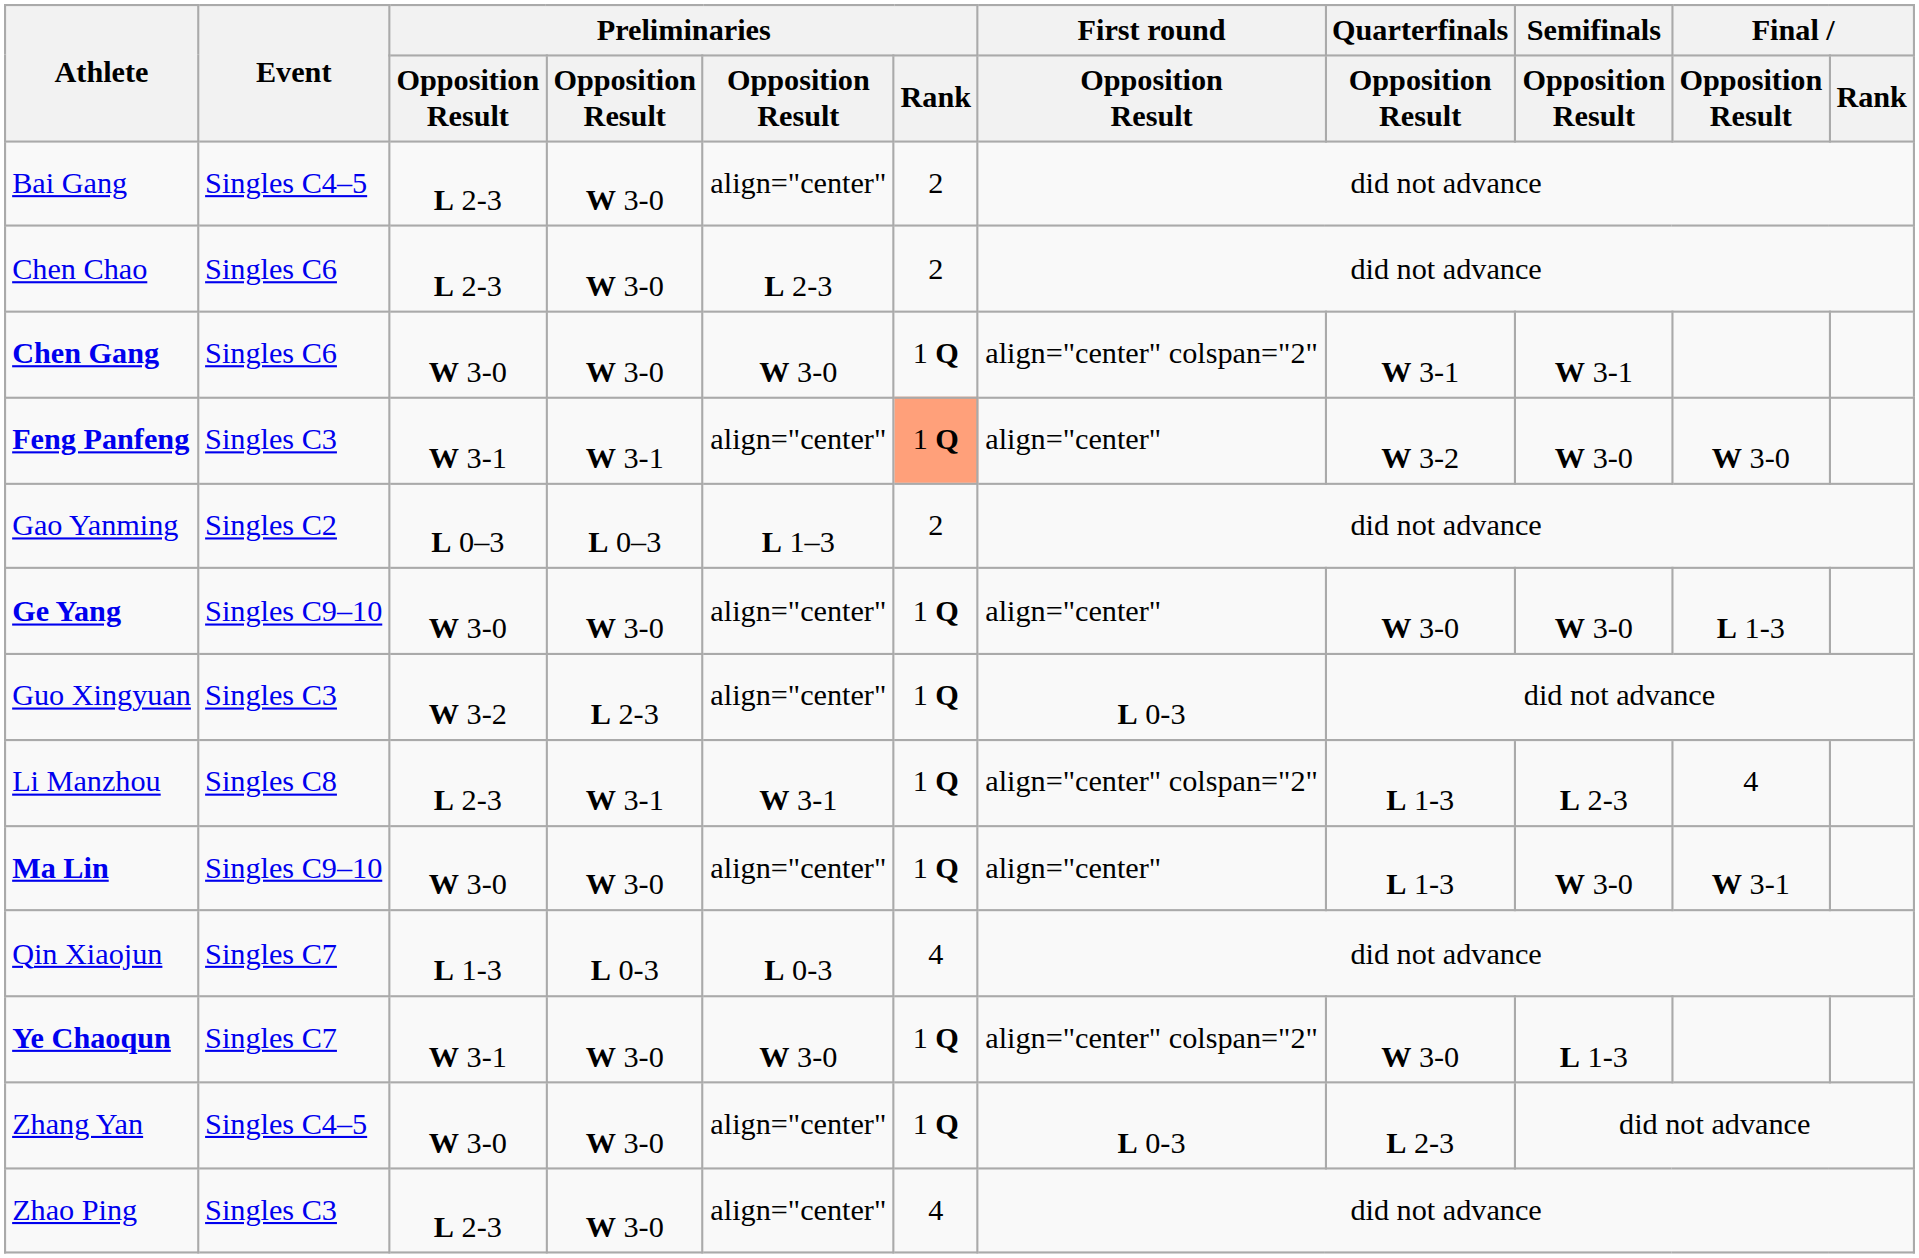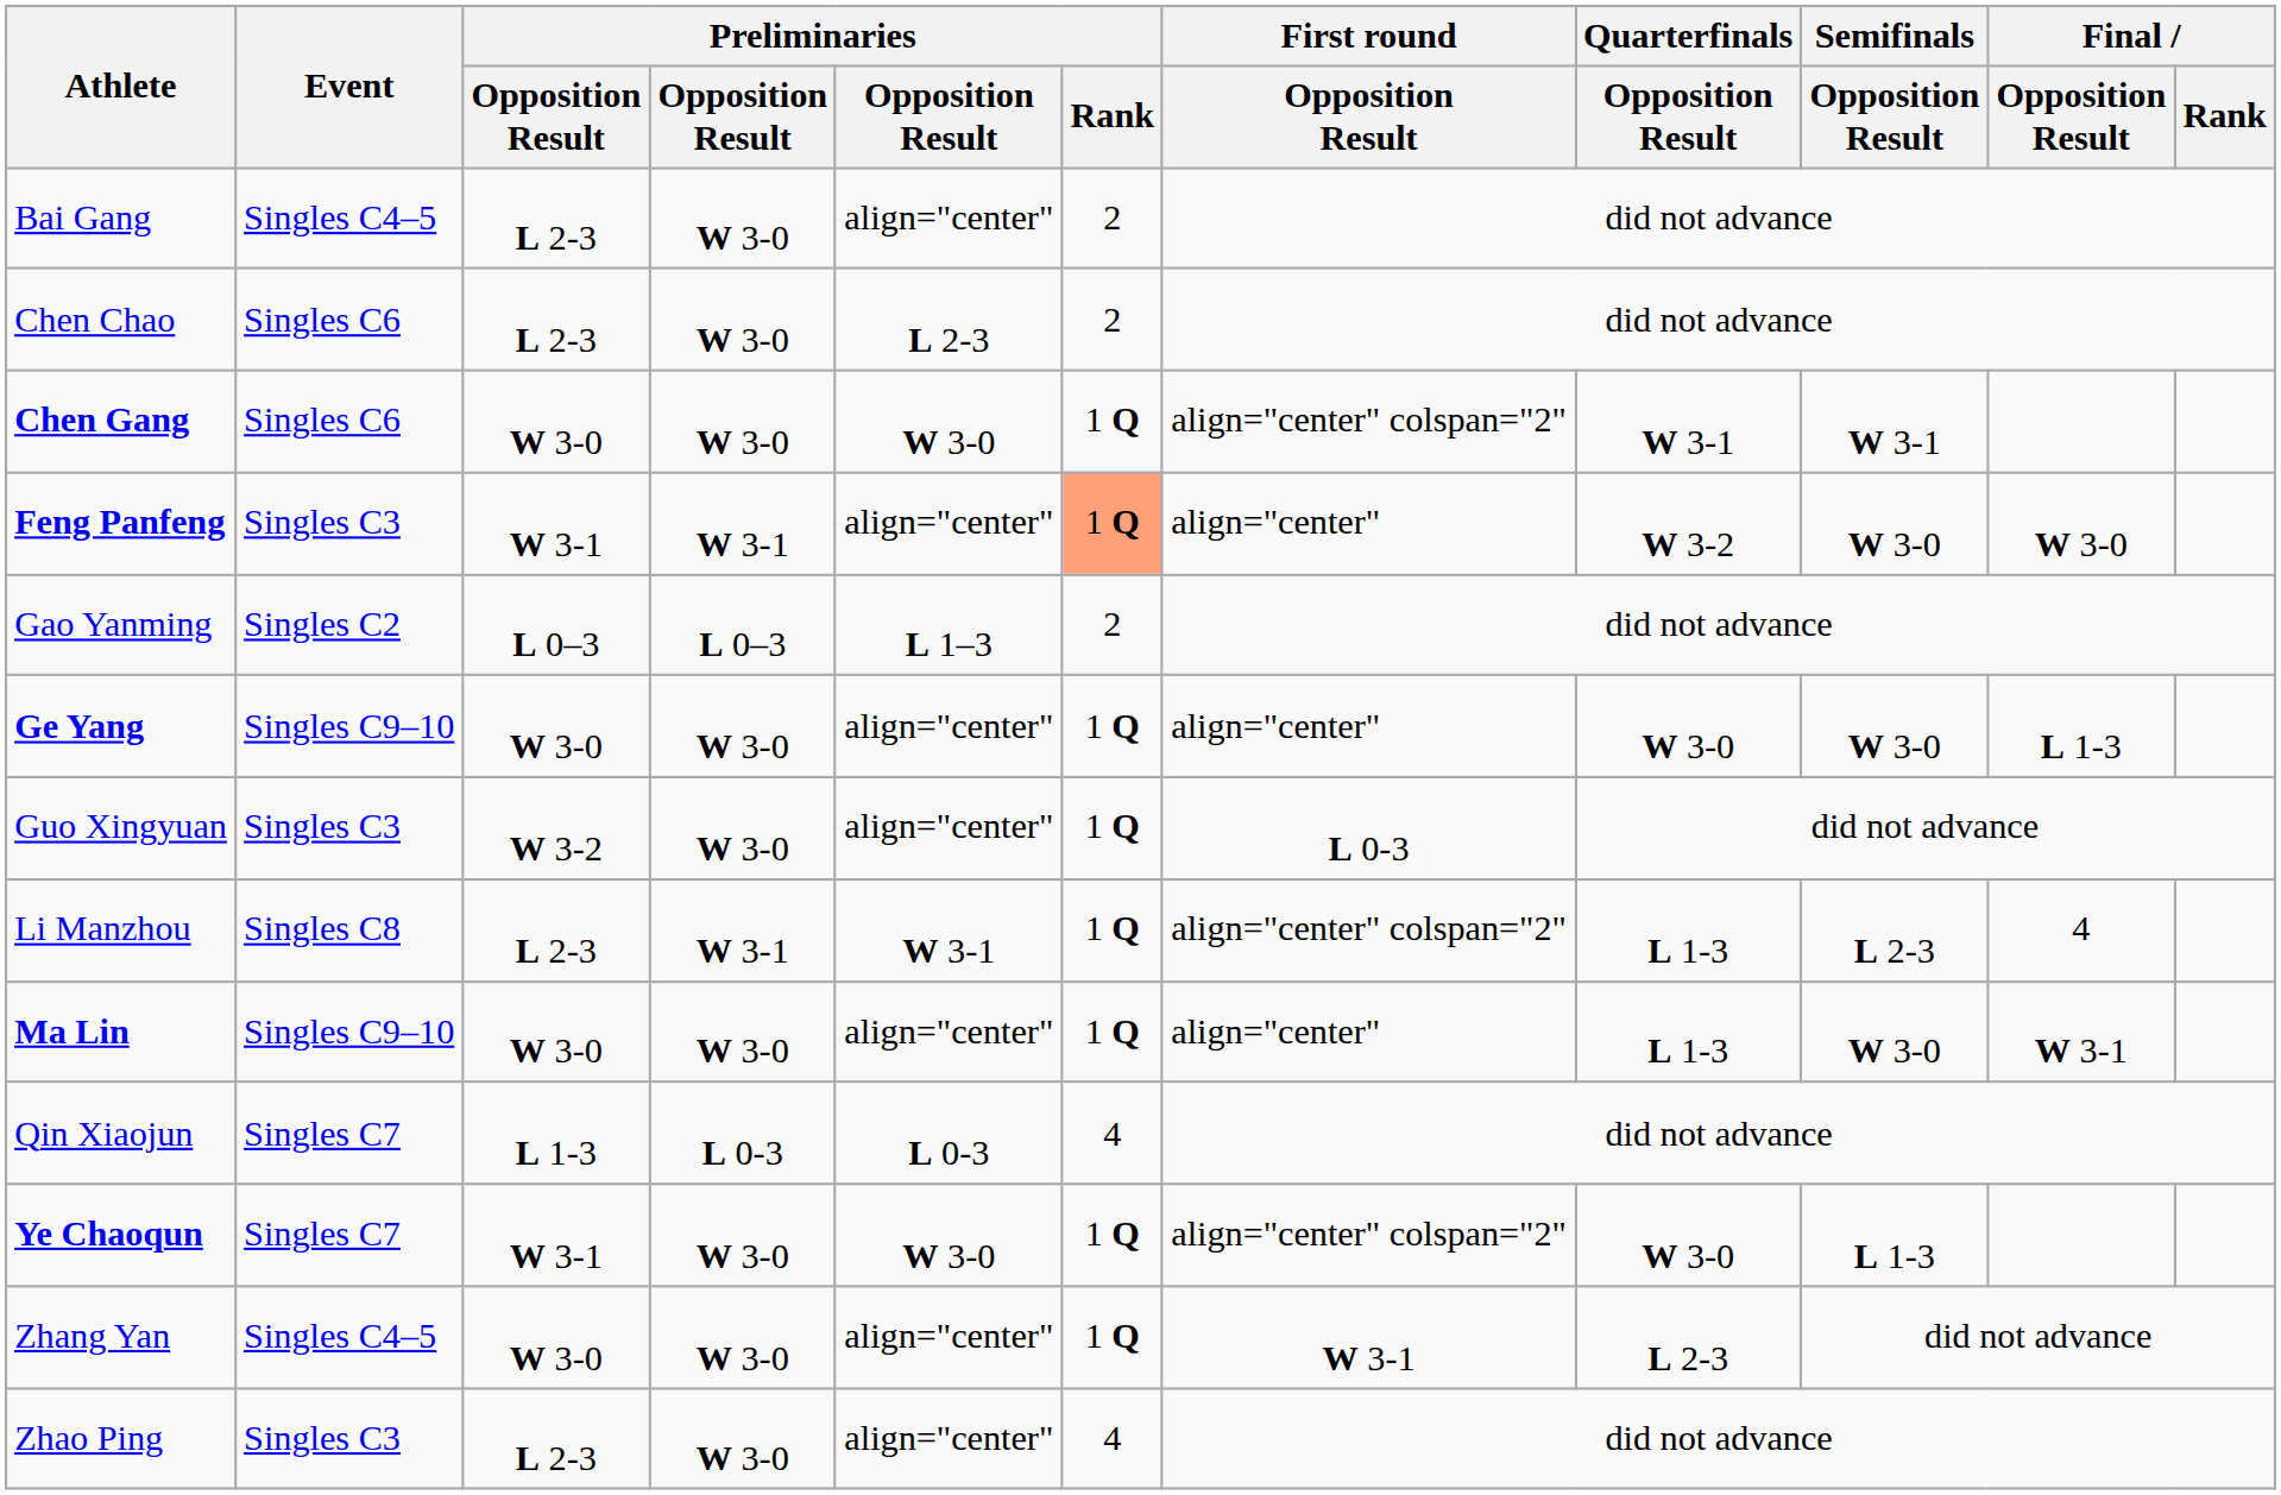Guo Xingyuan | column 4: L 2-3 -> W 3-0
Zhang Yan | First round / Opposition Result: L 0-3 -> W 3-1
